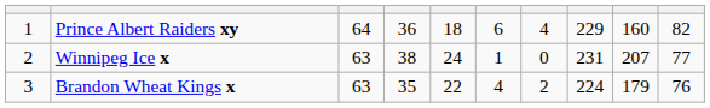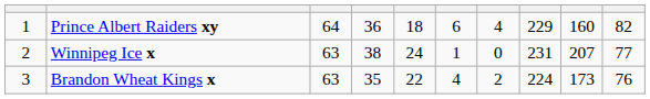Brandon Wheat Kings x | column 9: 179 -> 173
